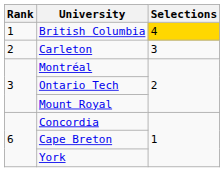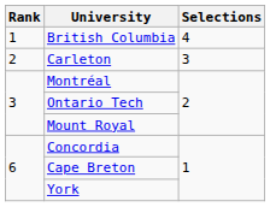British Columbia | Selections: gold background -> no background
